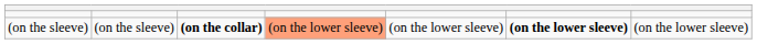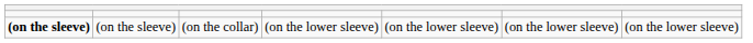row 3 | column 1: normal -> bold
row 3 | column 3: bold -> normal
row 3 | column 4: lightsalmon background -> no background
row 3 | column 6: bold -> normal
